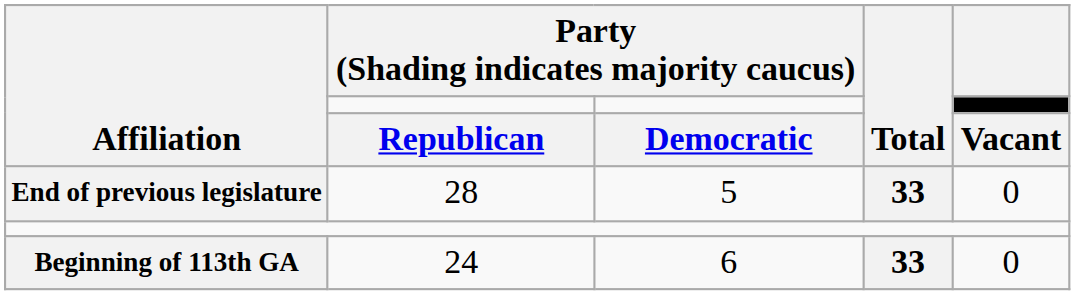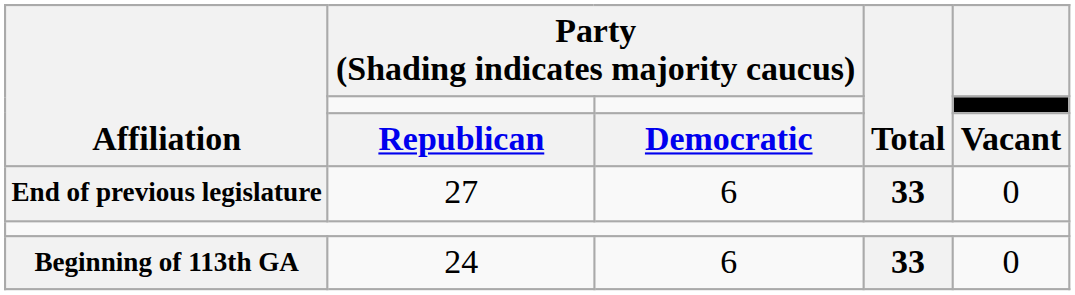End of previous legislature | column 2: 28 -> 27
End of previous legislature | column 3: 5 -> 6
